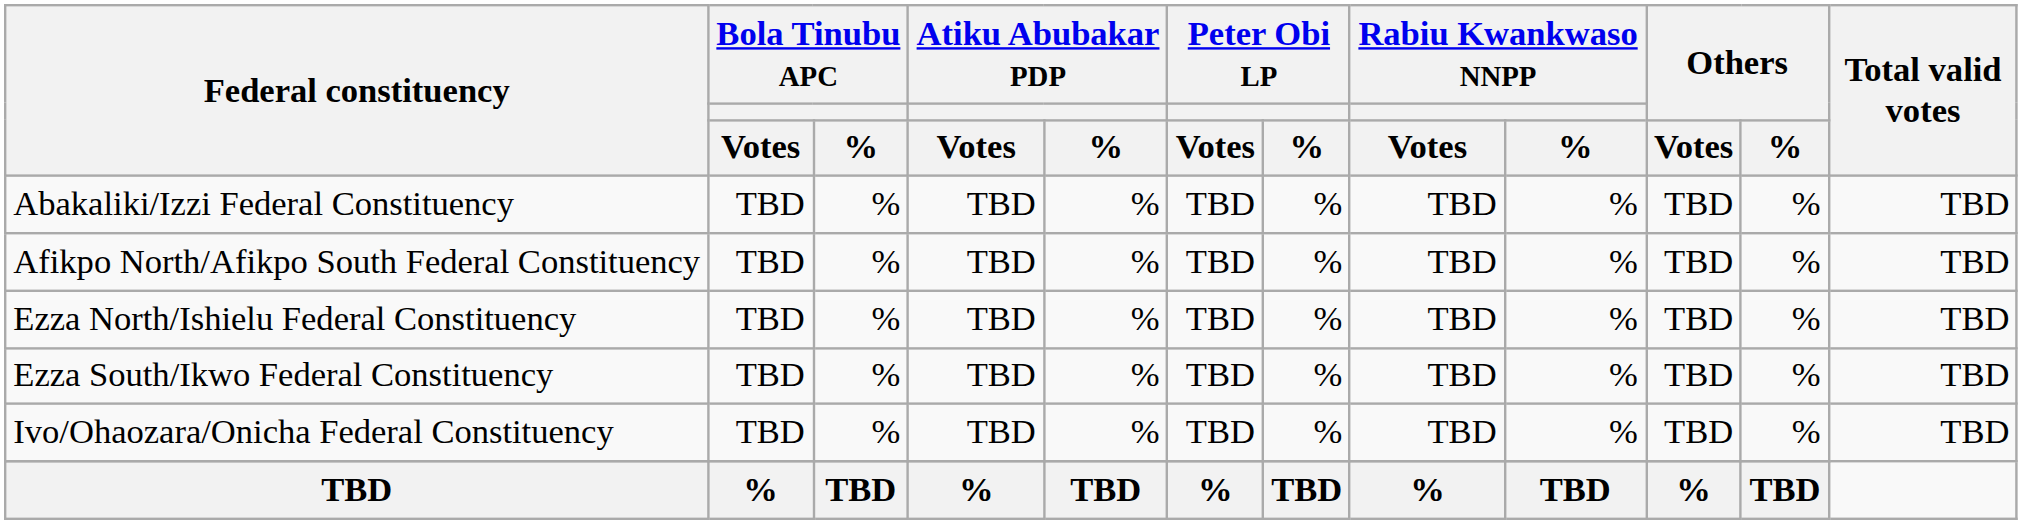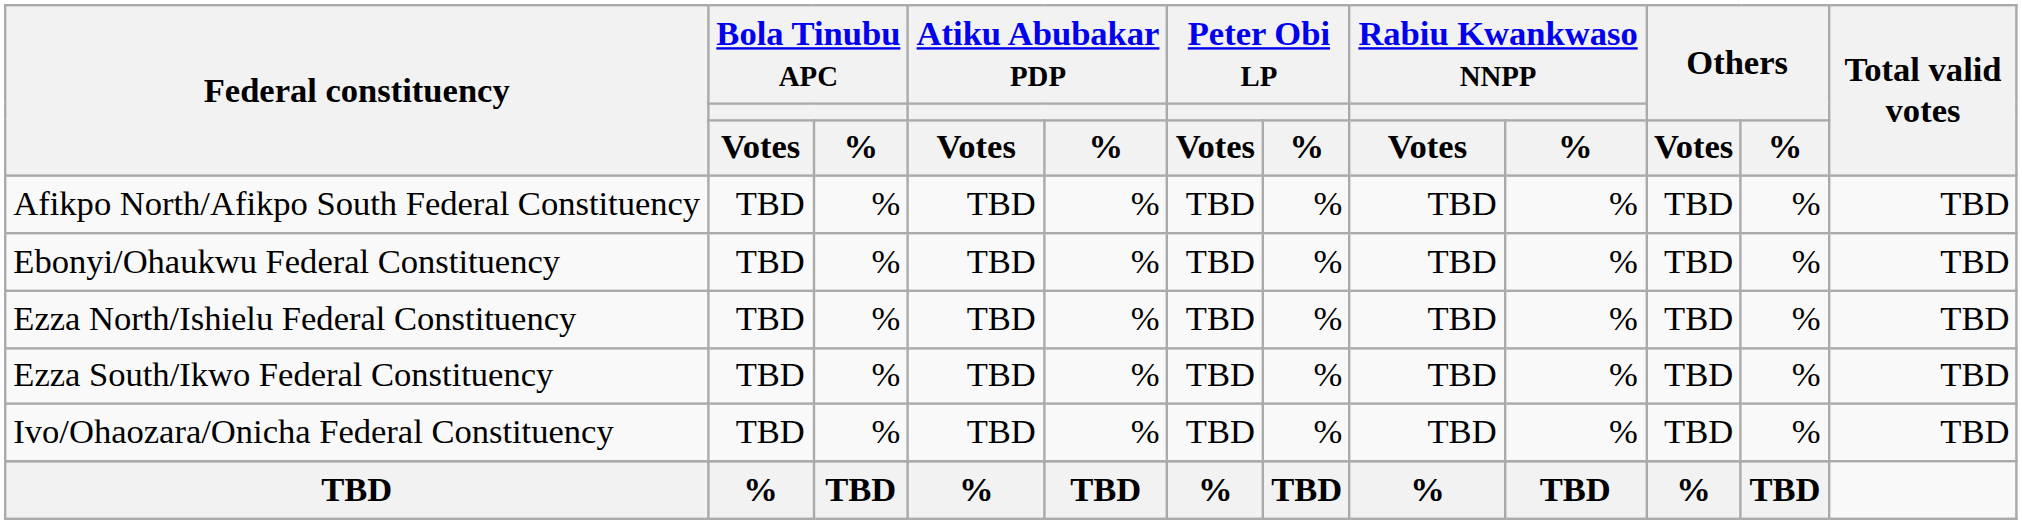- row: Abakaliki/Izzi Federal Constituency | TBD | % | TBD | % | TBD | % | TBD | % | TBD | % | TBD
+ row: Ebonyi/Ohaukwu Federal Constituency | TBD | % | TBD | % | TBD | % | TBD | % | TBD | % | TBD
